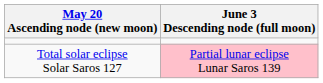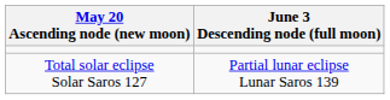row 3 | June 3 Descending node (full moon): pink background -> no background
